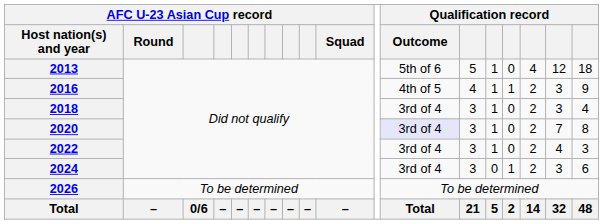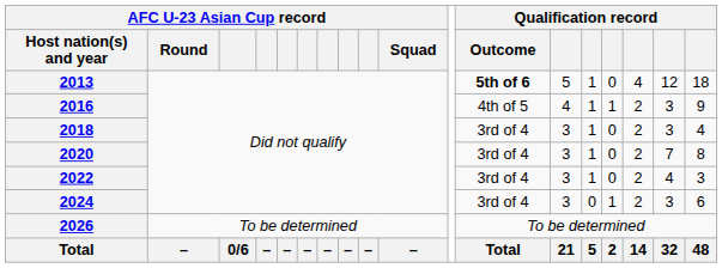2013 | Qualification record / Outcome: normal -> bold
2020 | Qualification record / Outcome: lavender background -> no background
